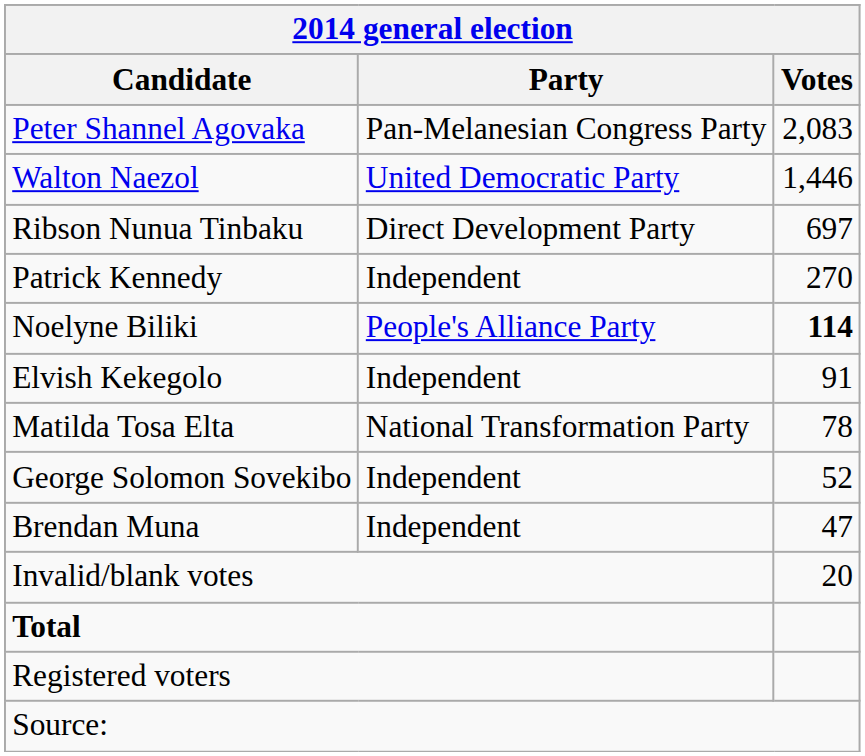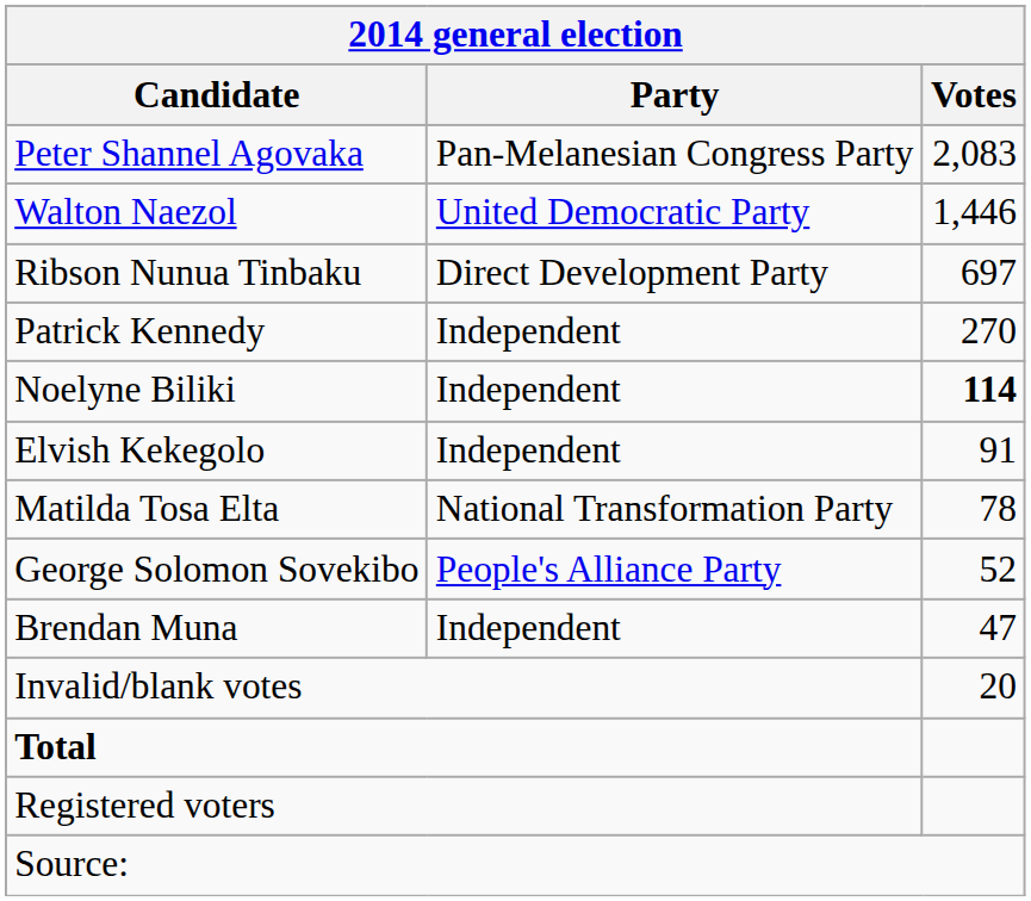Noelyne Biliki | Party: People's Alliance Party -> Independent
George Solomon Sovekibo | Party: Independent -> People's Alliance Party
